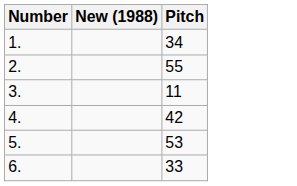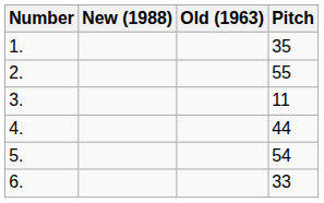+ column: Old (1963)
1. | Pitch: 34 -> 35
4. | Pitch: 42 -> 44
5. | Pitch: 53 -> 54
